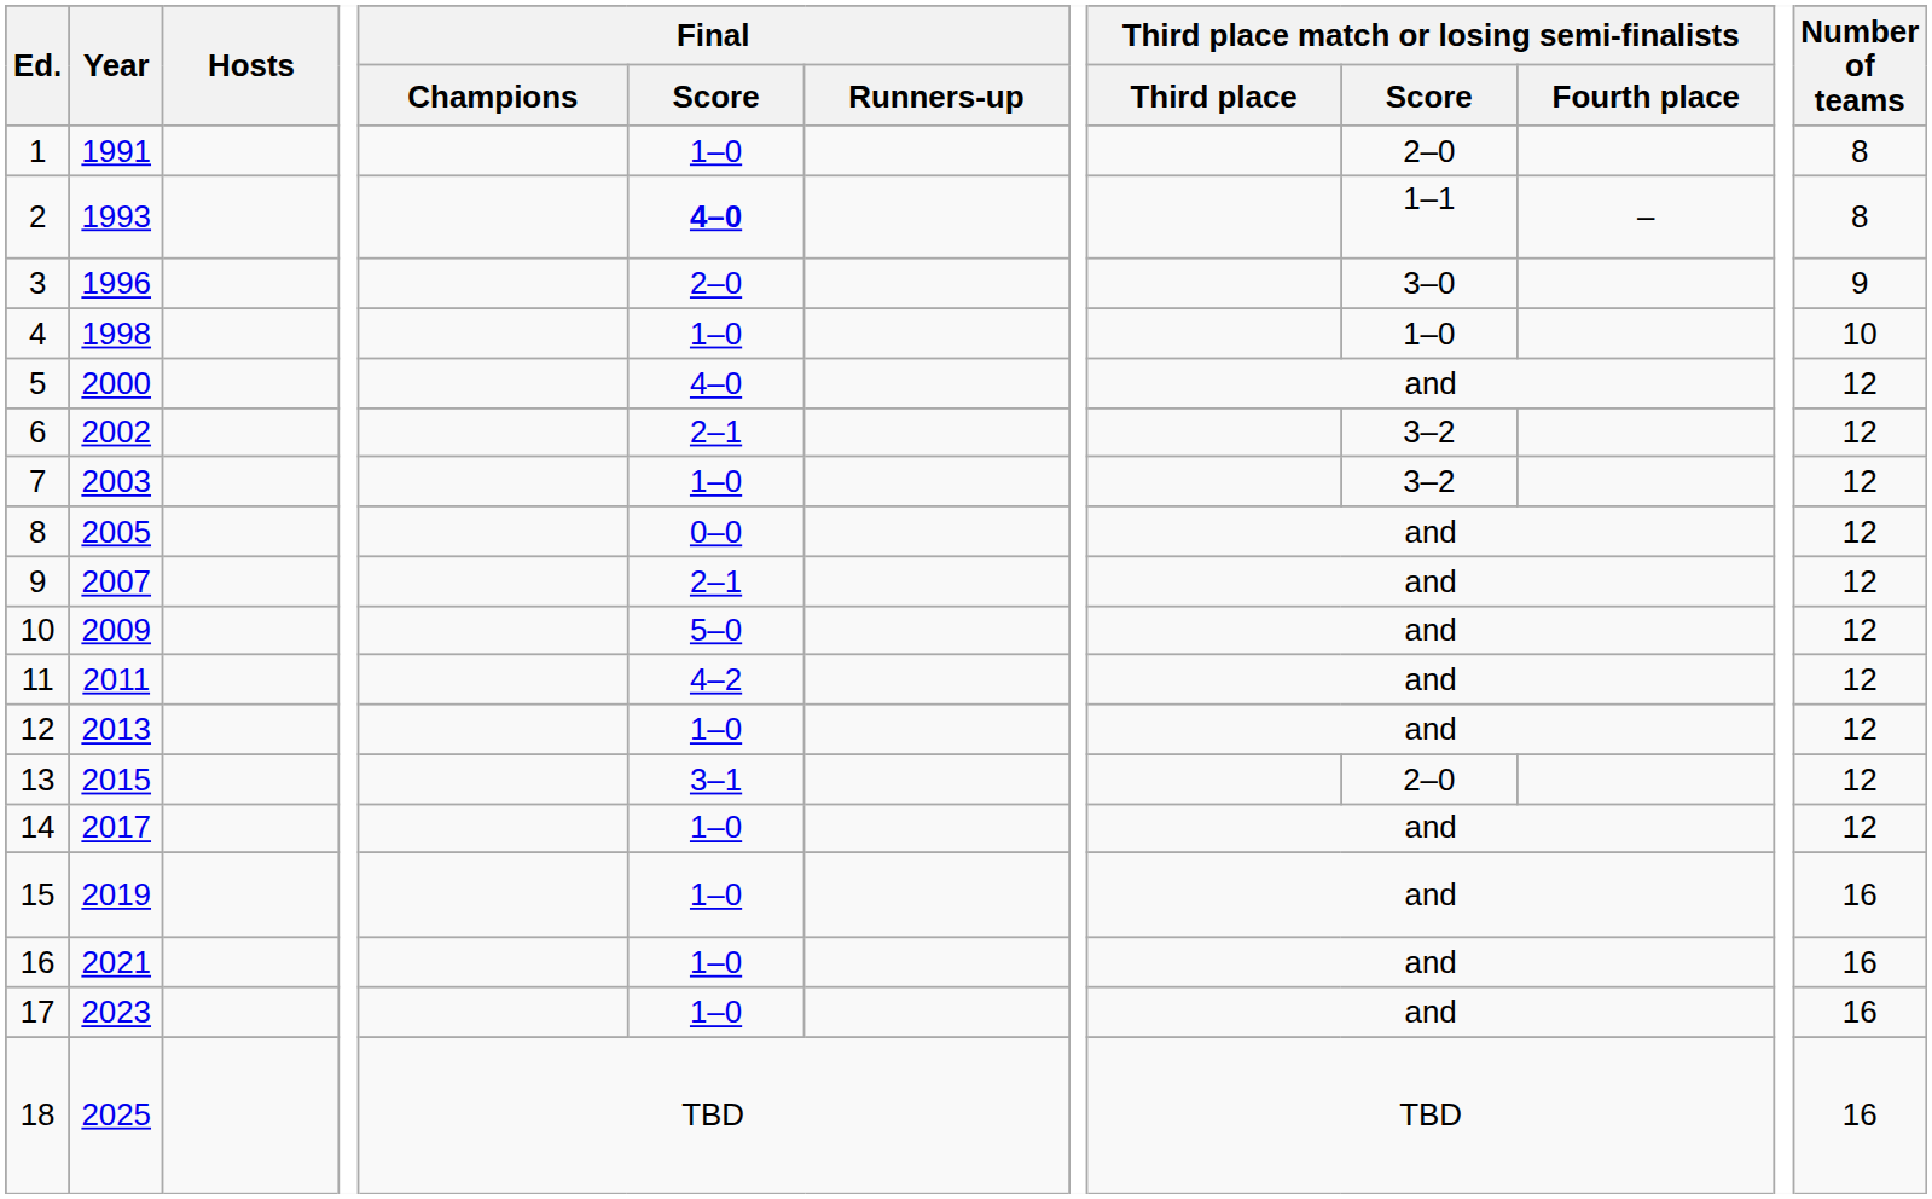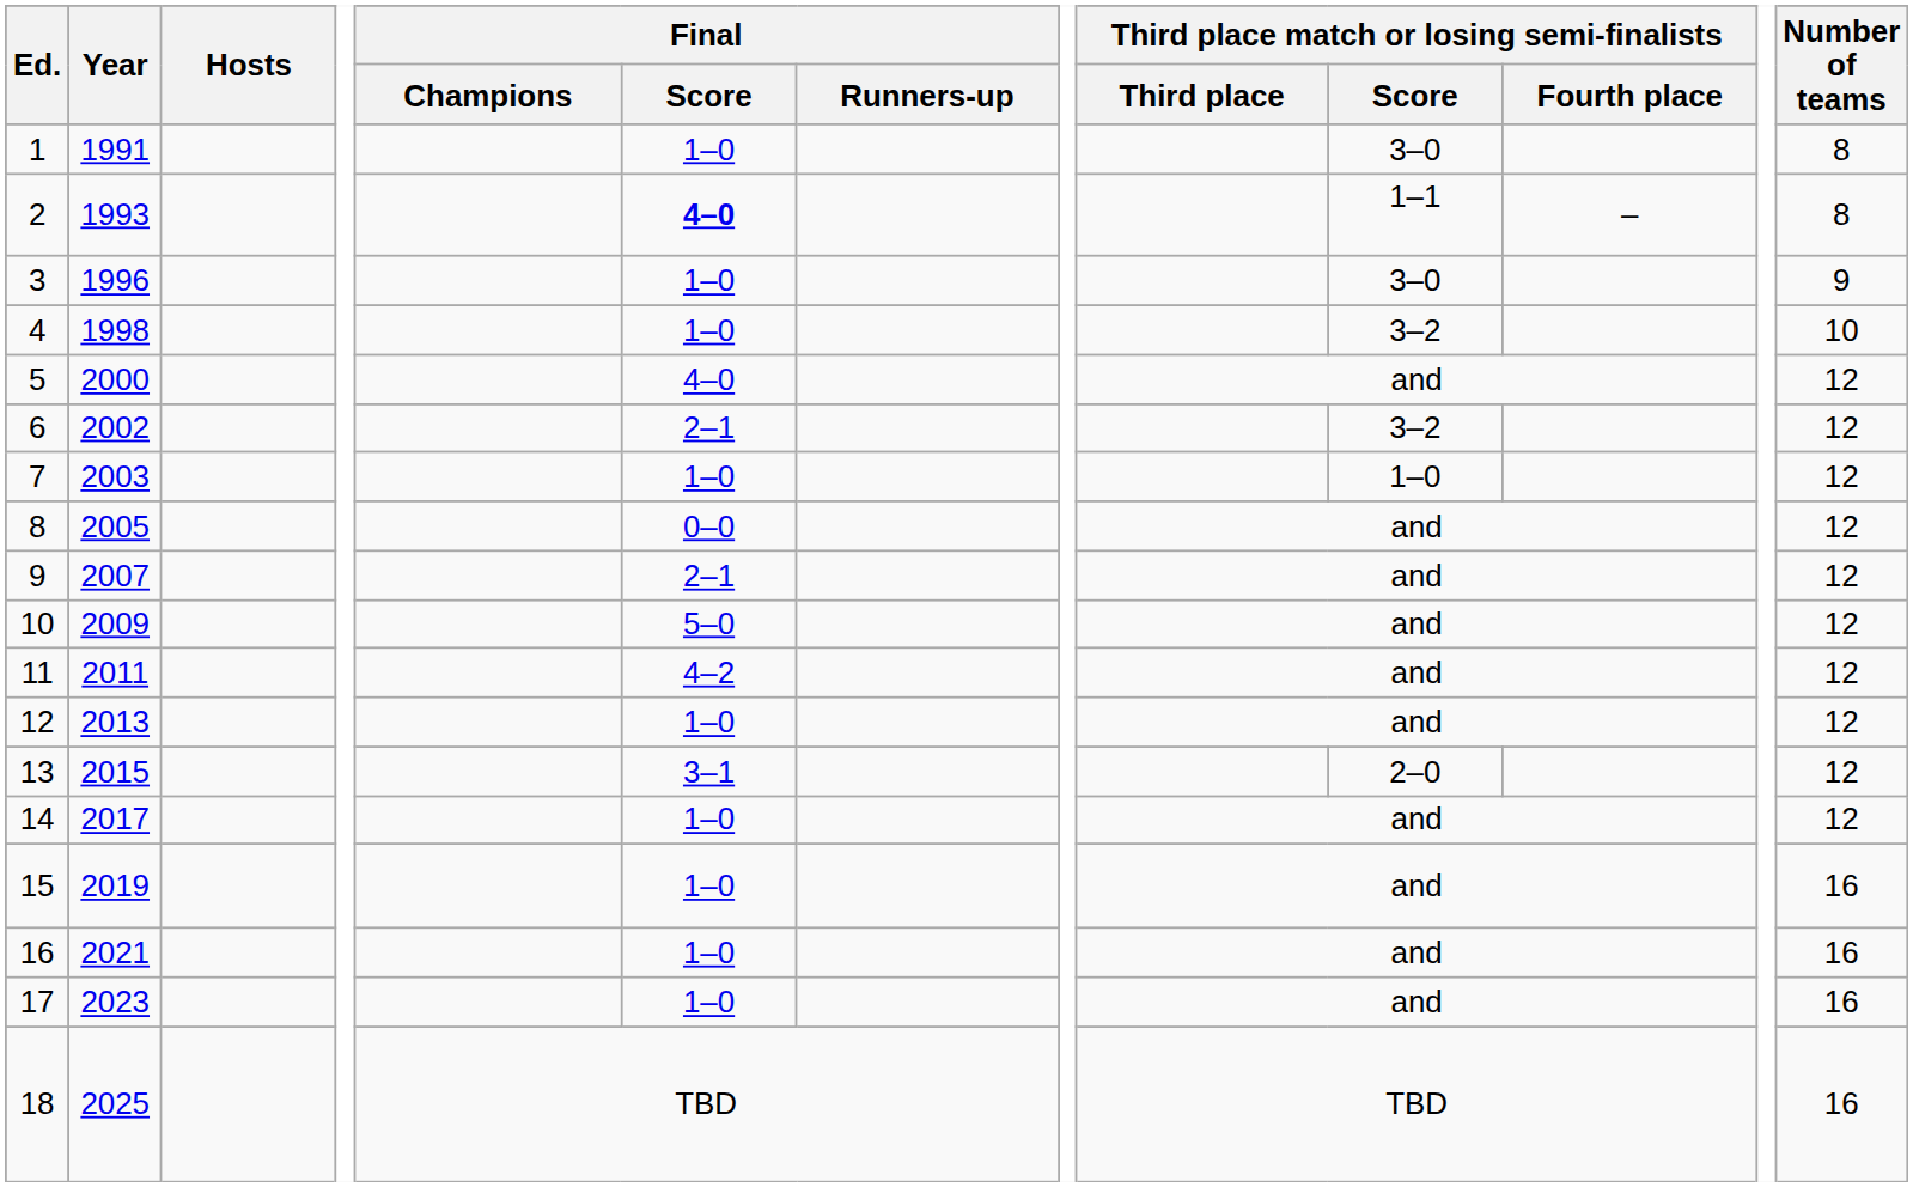1 | Third place match or losing semi-finalists / Score: 2–0 -> 3–0
3 | Final / Score: 2–0 -> 1–0
4 | Third place match or losing semi-finalists / Score: 1–0 -> 3–2
7 | Third place match or losing semi-finalists / Score: 3–2 -> 1–0
